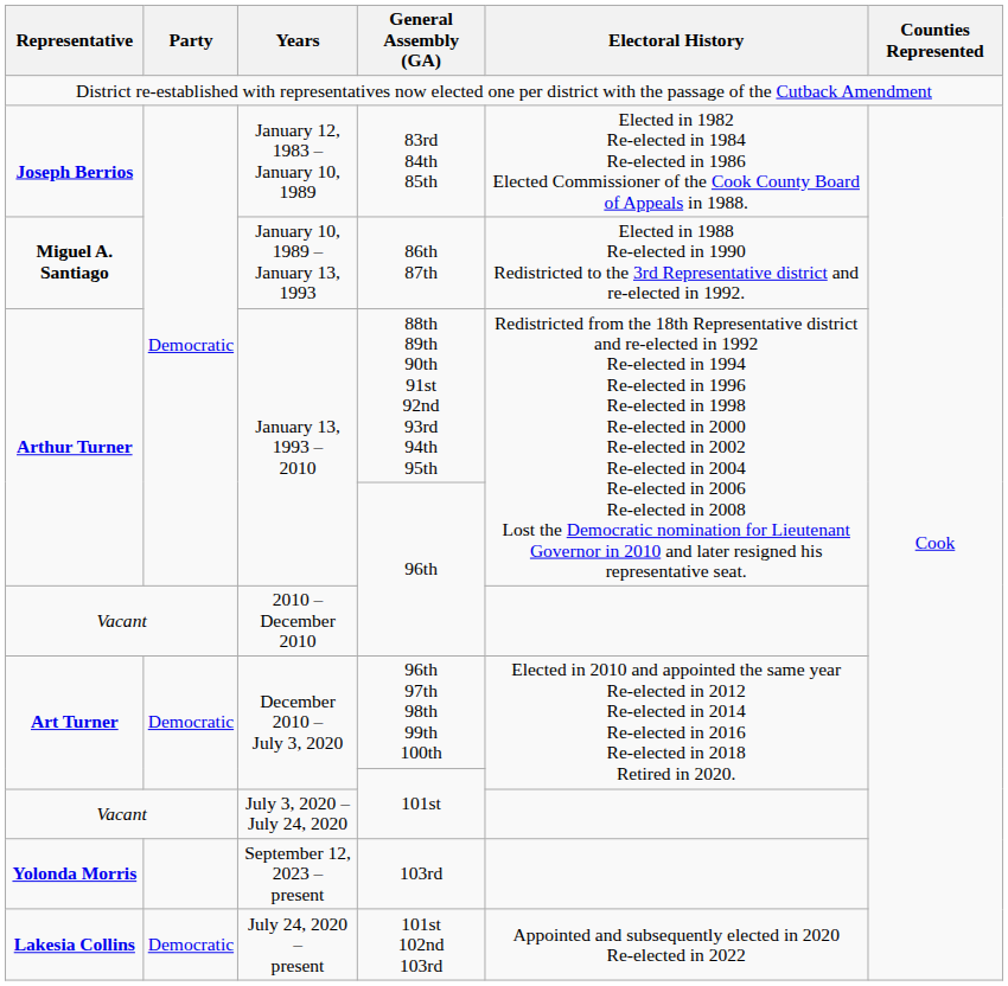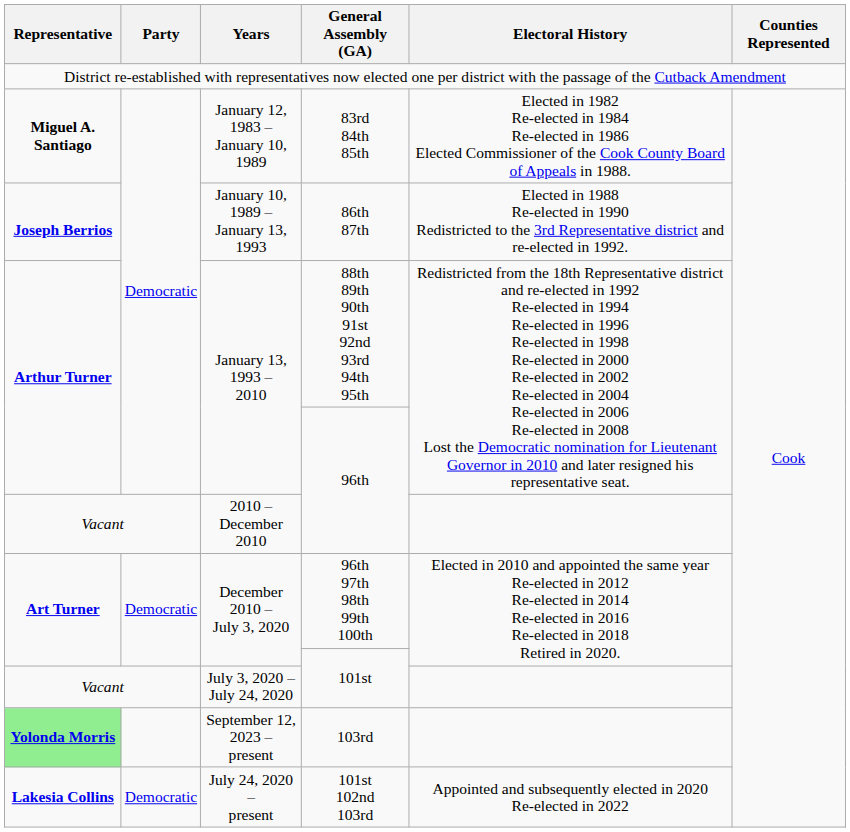January 12, 1983 – January 10, 1989 | Representative: Joseph Berrios -> Miguel A. Santiago
January 10, 1989 – January 13, 1993 | Representative: Miguel A. Santiago -> Joseph Berrios
September 12, 2023 – present | Representative: no background -> lightgreen background
